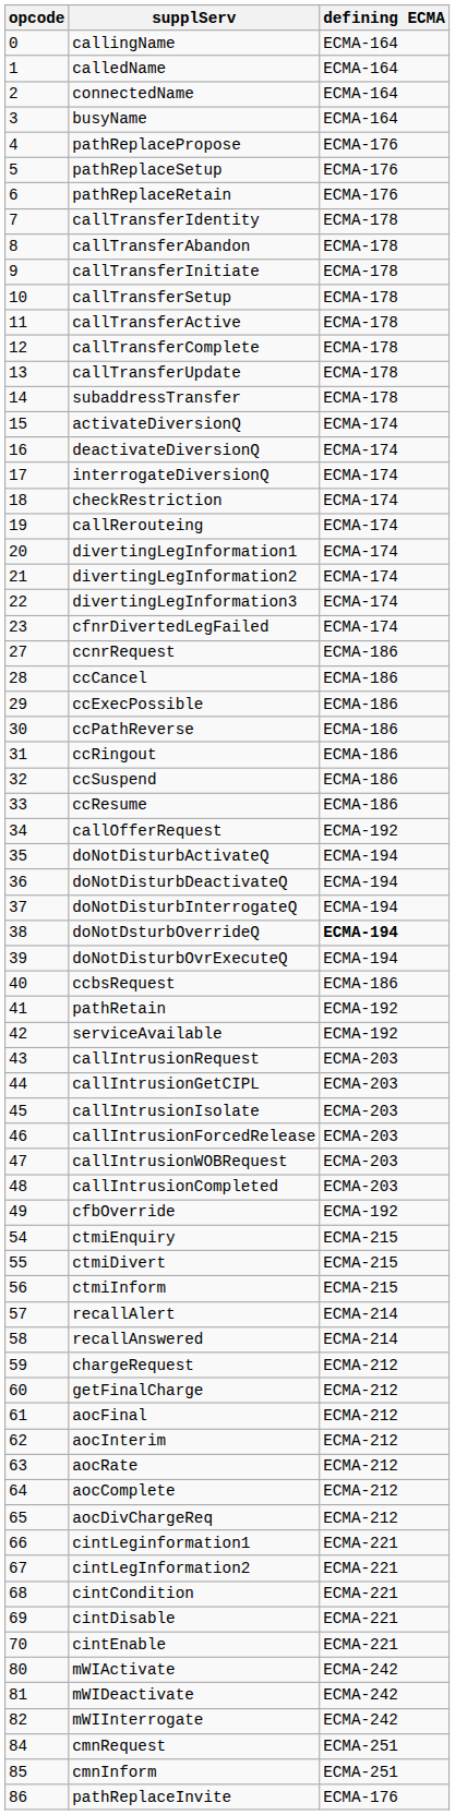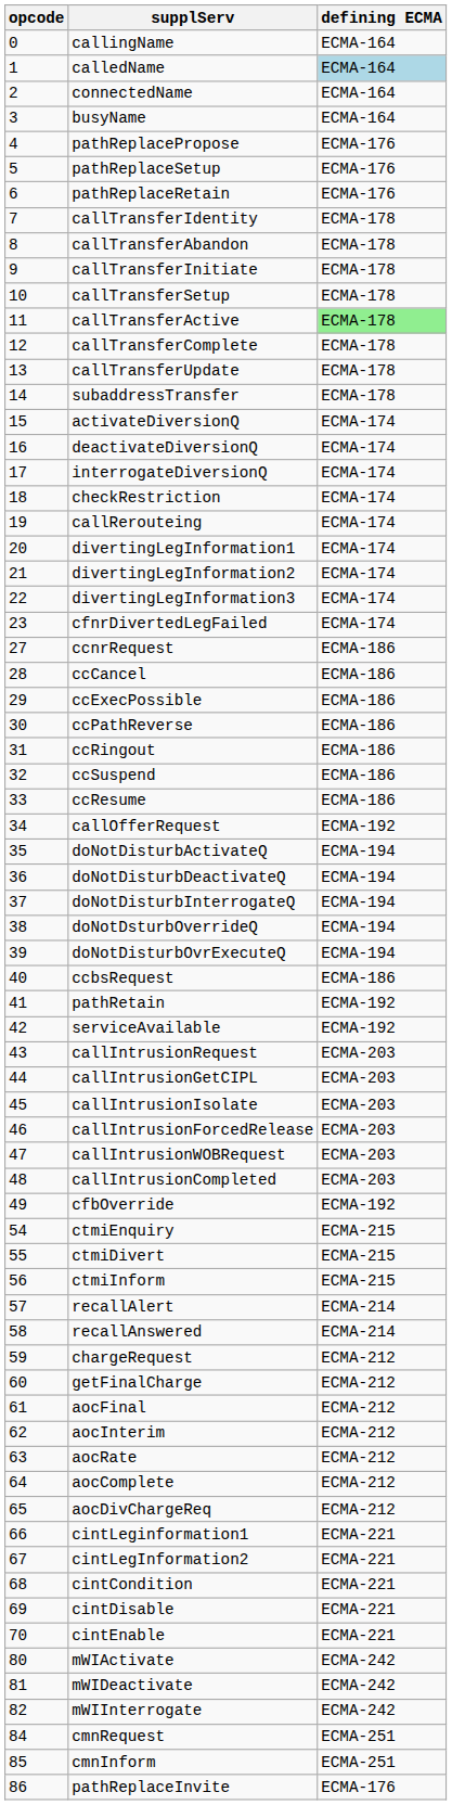calledName | defining ECMA: no background -> lightblue background
callTransferActive | defining ECMA: no background -> lightgreen background
doNotDsturbOverrideQ | defining ECMA: bold -> normal
